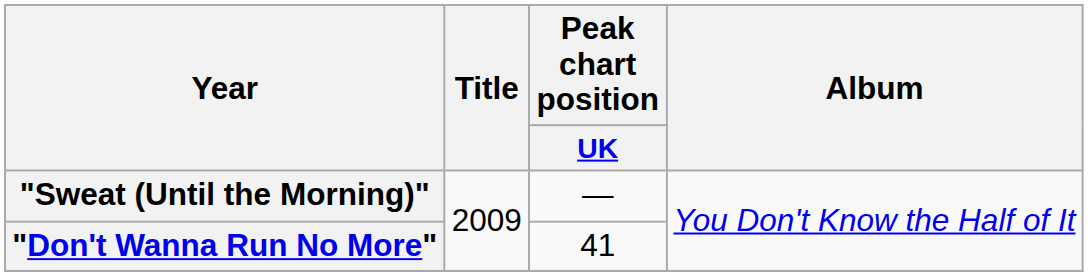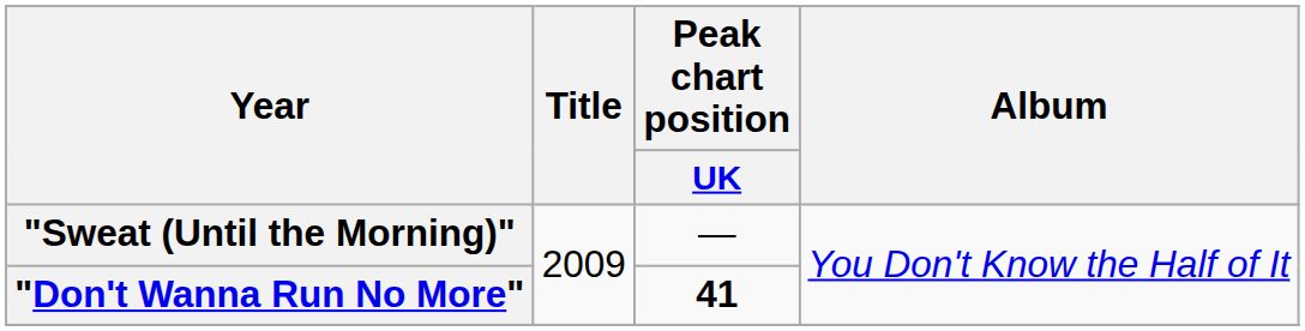"Don't Wanna Run No More" | Peak chart position / UK: normal -> bold
